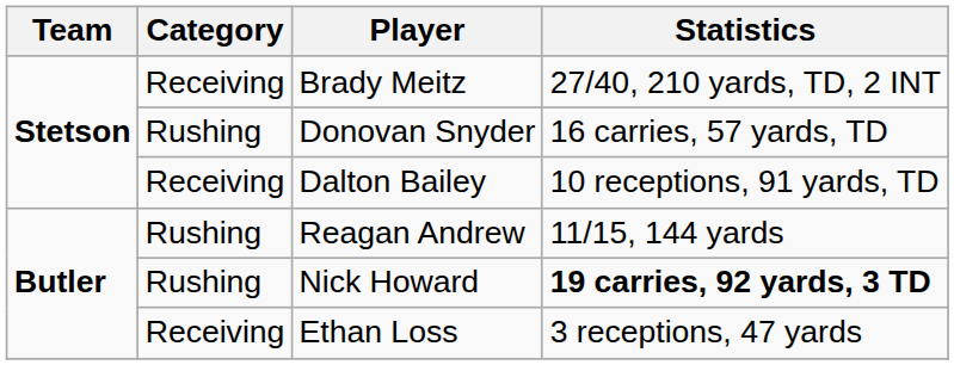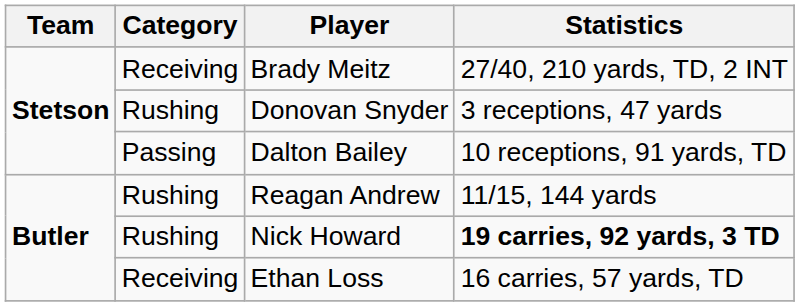Donovan Snyder | Statistics: 16 carries, 57 yards, TD -> 3 receptions, 47 yards
Dalton Bailey | Category: Receiving -> Passing
Ethan Loss | Statistics: 3 receptions, 47 yards -> 16 carries, 57 yards, TD
